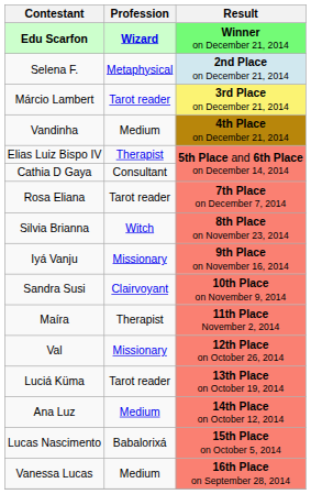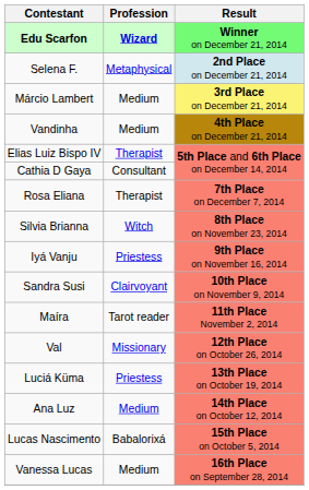Márcio Lambert | Profession: Tarot reader -> Medium
Rosa Eliana | Profession: Tarot reader -> Therapist
Iyá Vanju | Profession: Missionary -> Priestess
Maíra | Profession: Therapist -> Tarot reader
Luciá Küma | Profession: Tarot reader -> Priestess
